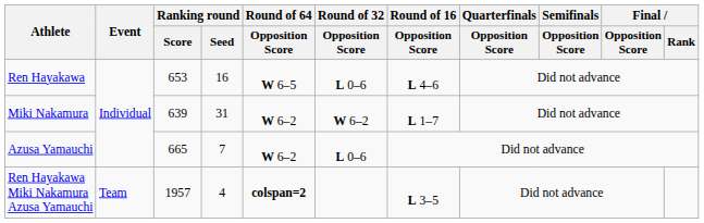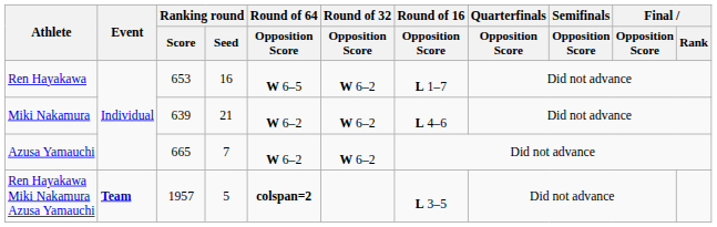Ren Hayakawa | Round of 32 / Opposition Score: L 0–6 -> W 6–2
Ren Hayakawa | Round of 16 / Opposition Score: L 4–6 -> L 1–7
Miki Nakamura | Ranking round / Seed: 31 -> 21
Miki Nakamura | Round of 16 / Opposition Score: L 1–7 -> L 4–6
Azusa Yamauchi | Round of 32 / Opposition Score: L 0–6 -> W 6–2
Ren Hayakawa Miki Nakamura Azusa Yamauchi | Event: normal -> bold
Ren Hayakawa Miki Nakamura Azusa Yamauchi | Ranking round / Seed: 4 -> 5
